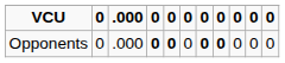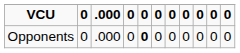Opponents | column 4: bold -> normal
Opponents | column 7: bold -> normal
Opponents | column 8: bold -> normal
